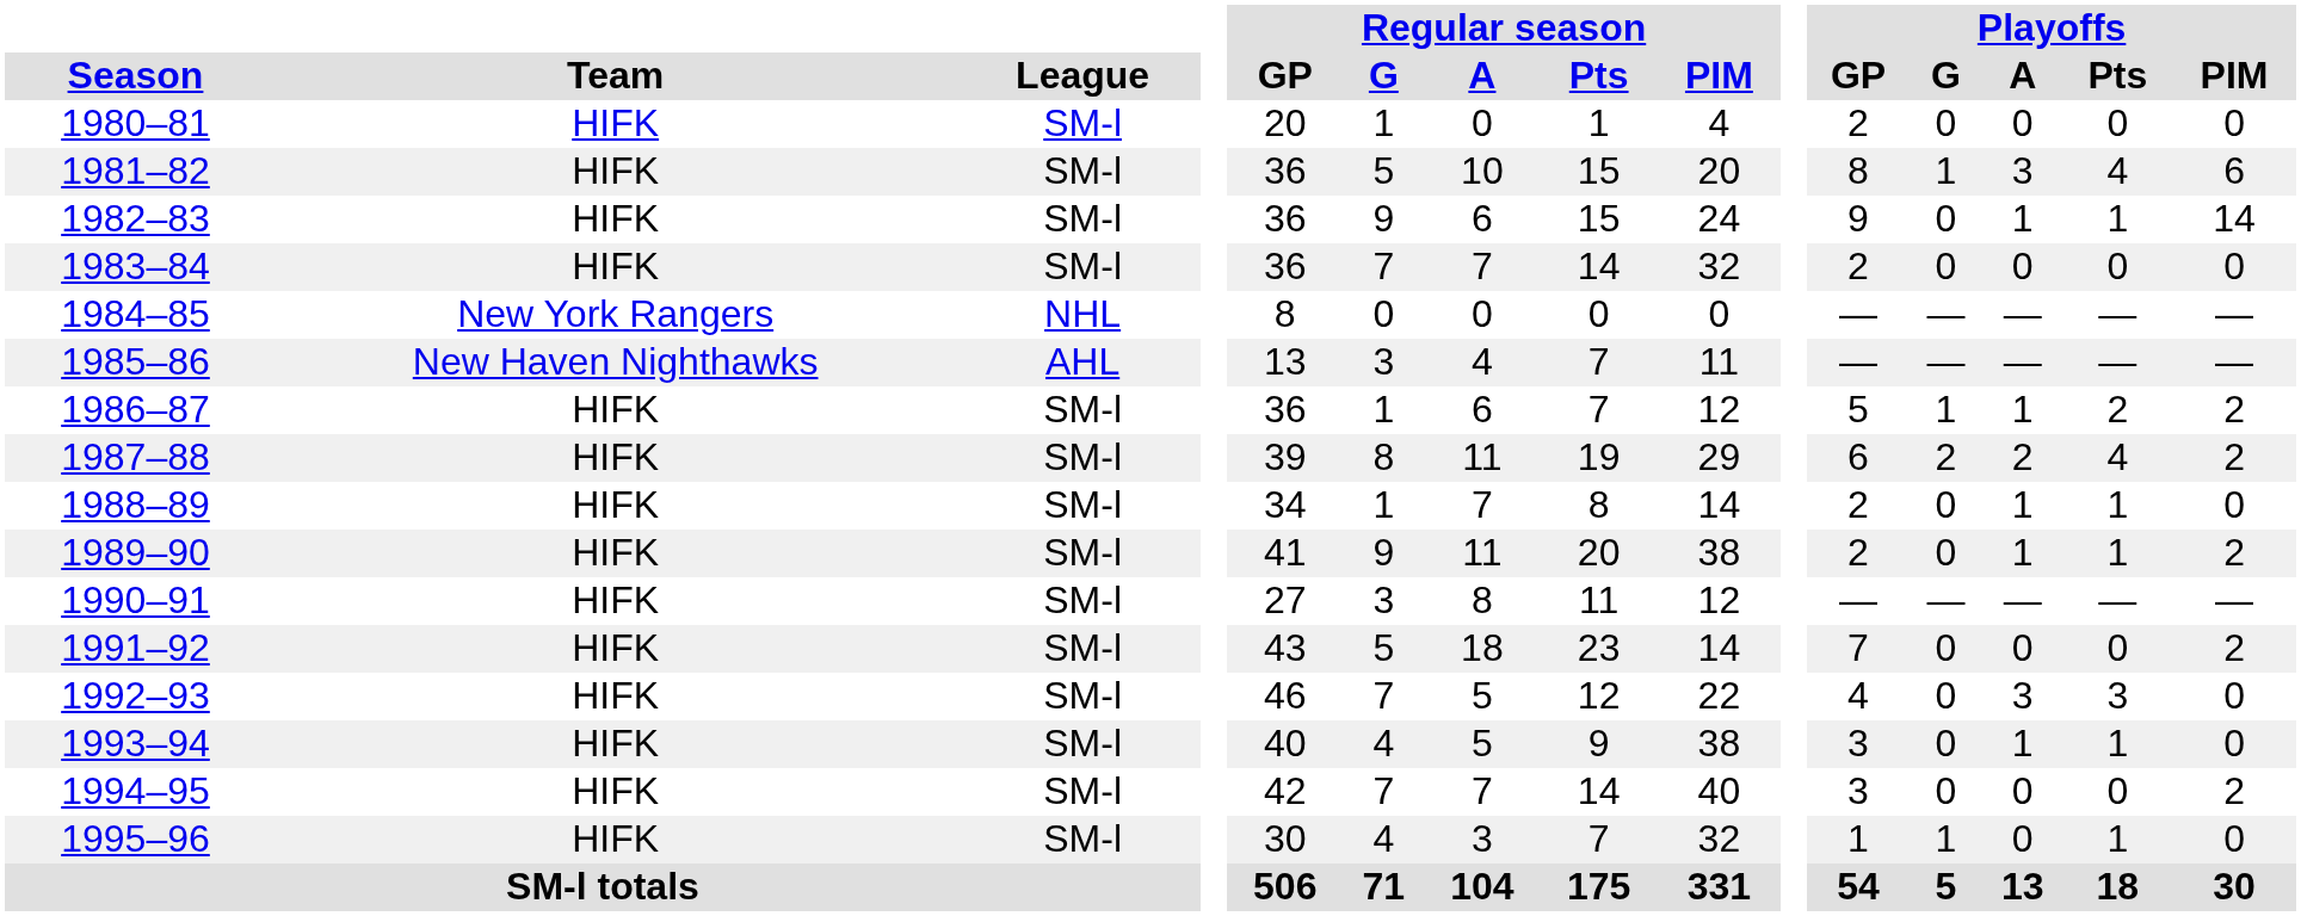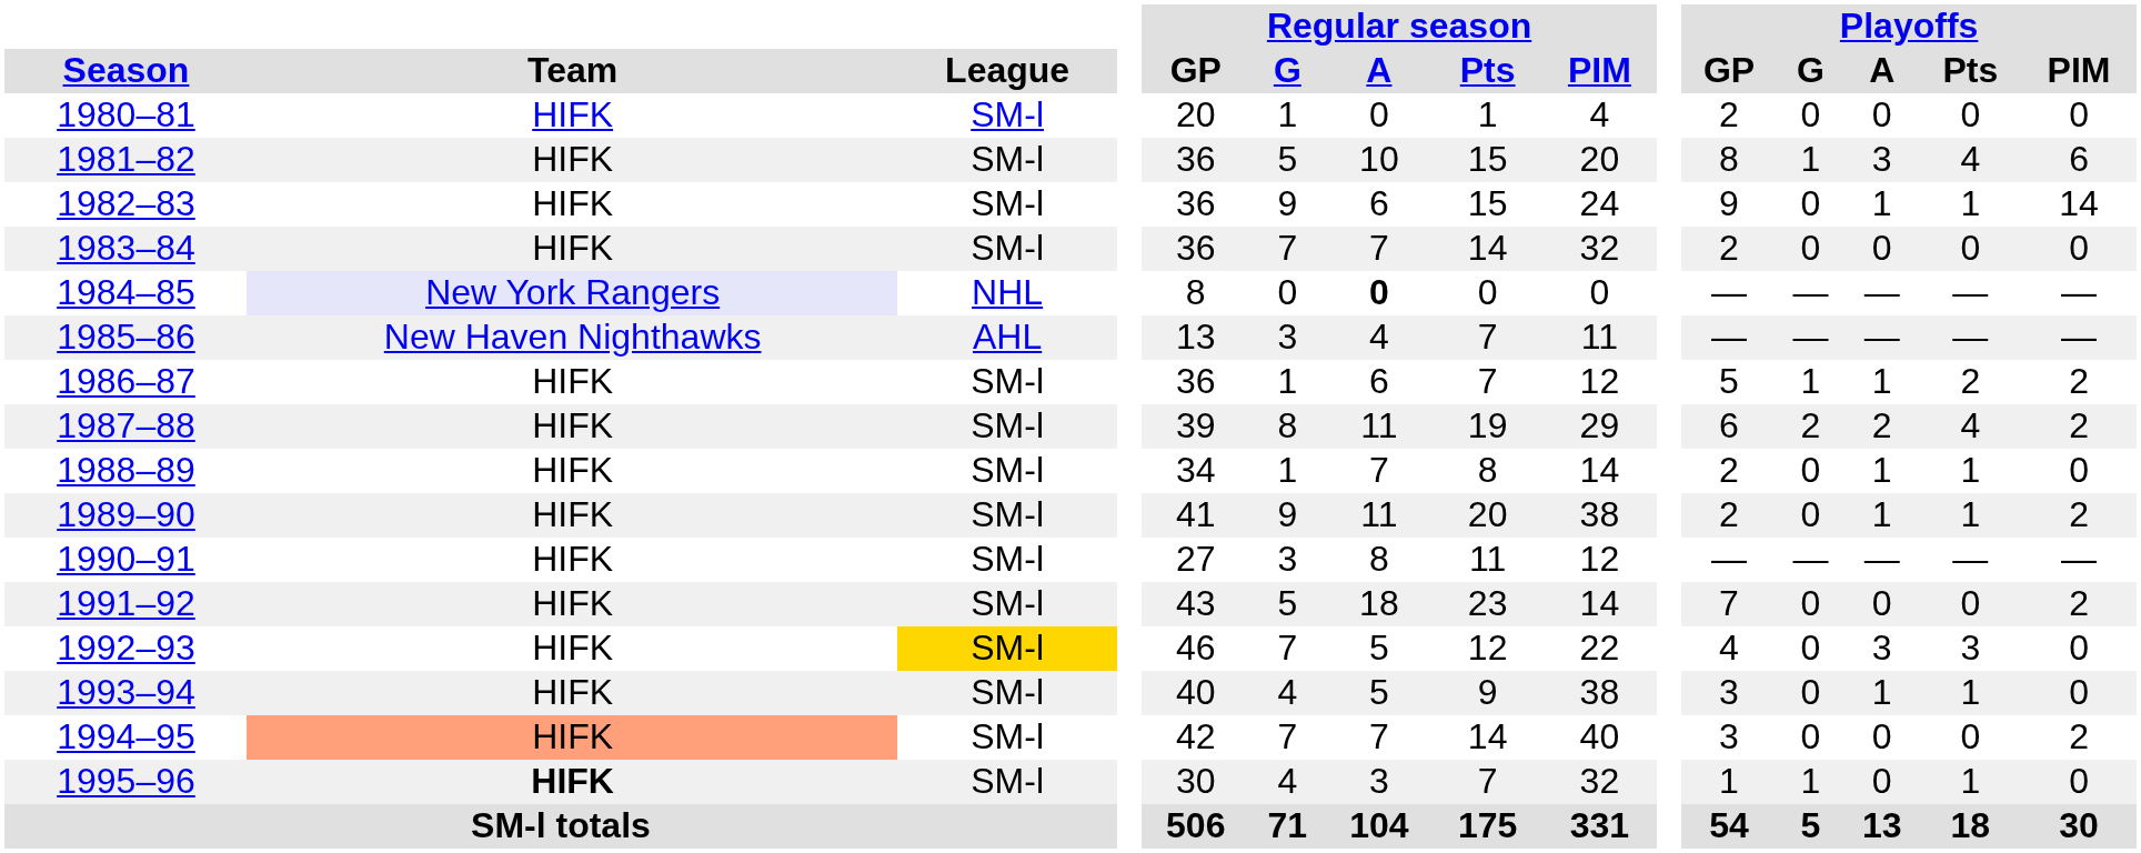1984–85 | Team: no background -> lavender background
1984–85 | Regular season / A: normal -> bold
1992–93 | League: no background -> gold background
1994–95 | Team: no background -> lightsalmon background
1995–96 | Team: normal -> bold
